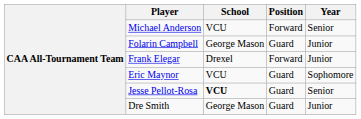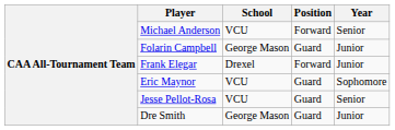row 6 | School: bold -> normal
